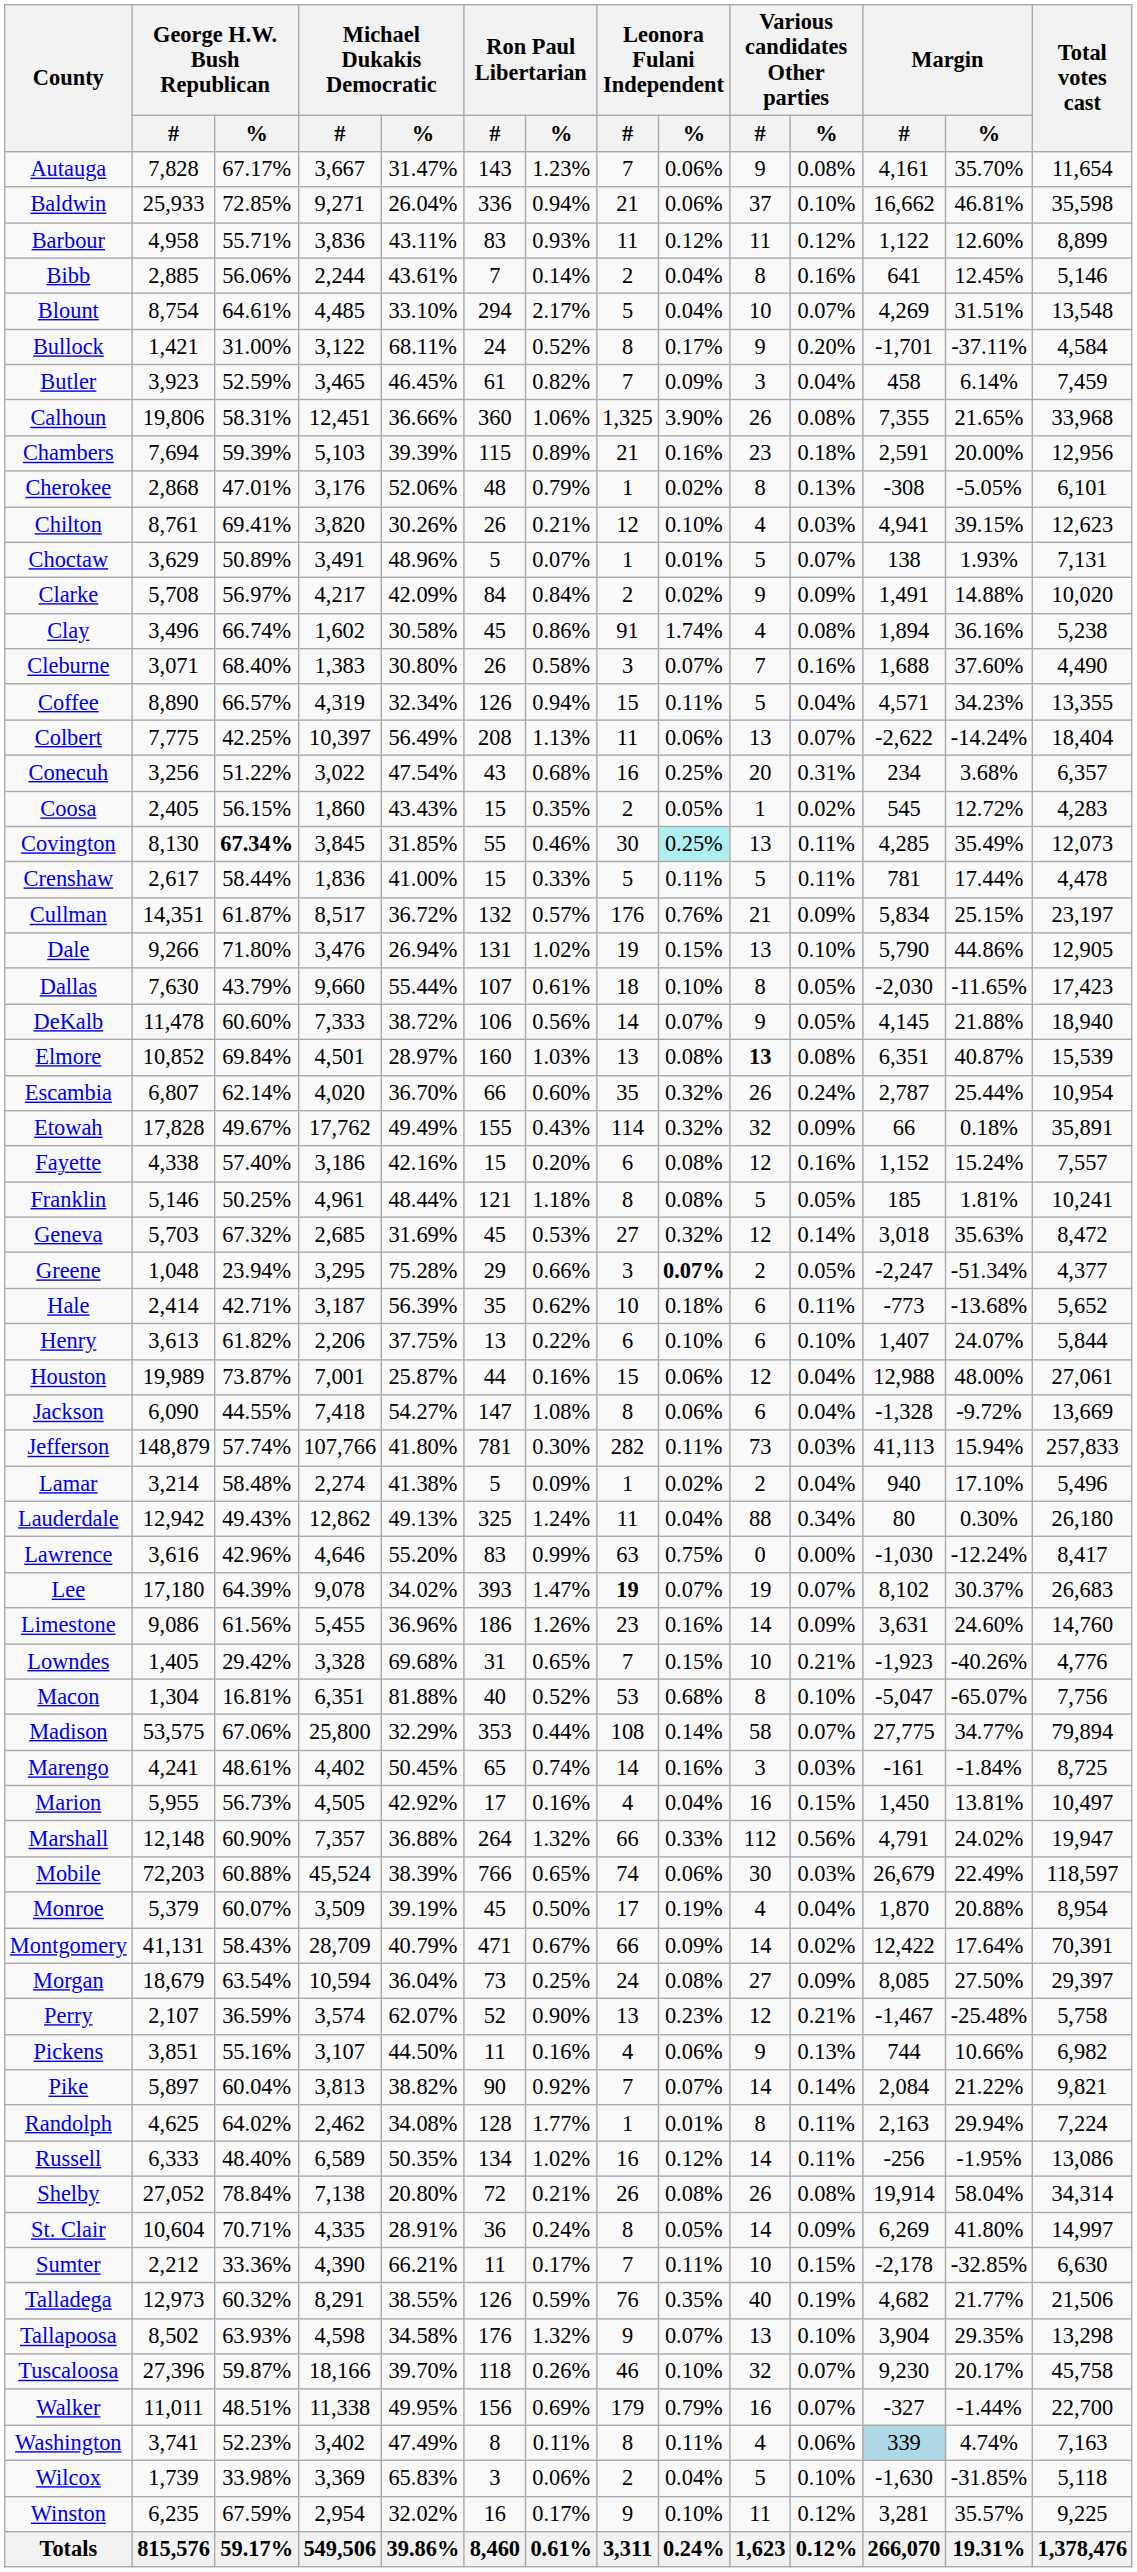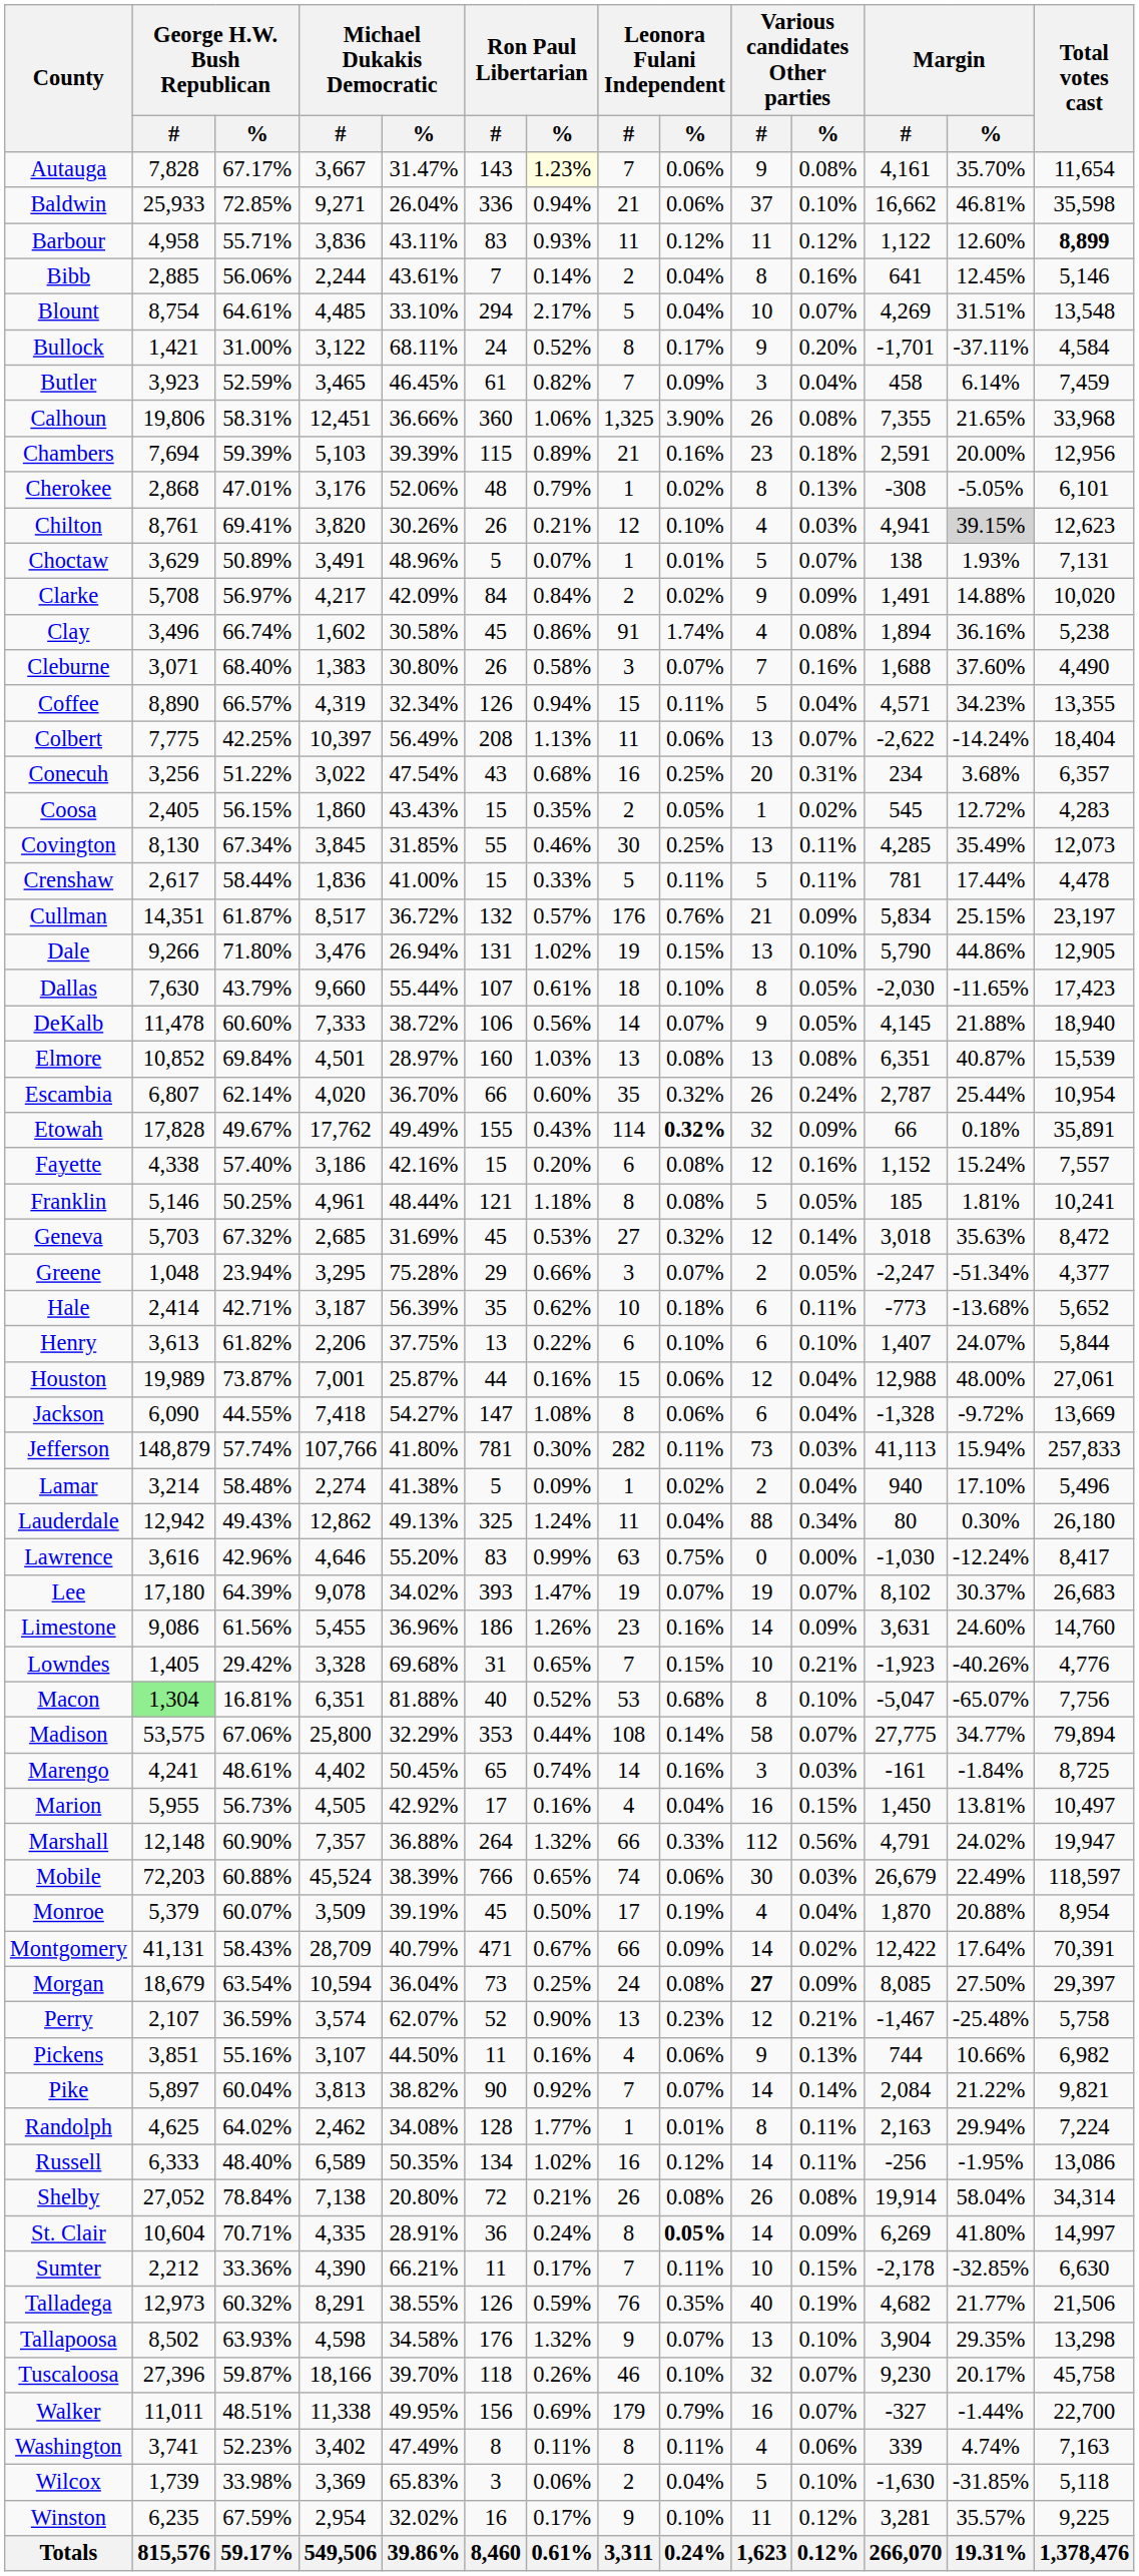Autauga | Ron Paul Libertarian / %: no background -> lightyellow background
Barbour | Total votes cast: normal -> bold
Chilton | Margin / %: no background -> lightgrey background
Covington | George H.W. Bush Republican / %: bold -> normal
Covington | Leonora Fulani Independent / %: paleturquoise background -> no background
Elmore | Various candidates Other parties / #: bold -> normal
Etowah | Leonora Fulani Independent / %: normal -> bold
Greene | Leonora Fulani Independent / %: bold -> normal
Lee | Leonora Fulani Independent / #: bold -> normal
Macon | George H.W. Bush Republican / #: no background -> lightgreen background
Morgan | Various candidates Other parties / #: normal -> bold
St. Clair | Leonora Fulani Independent / %: normal -> bold
Washington | Margin / #: lightblue background -> no background
